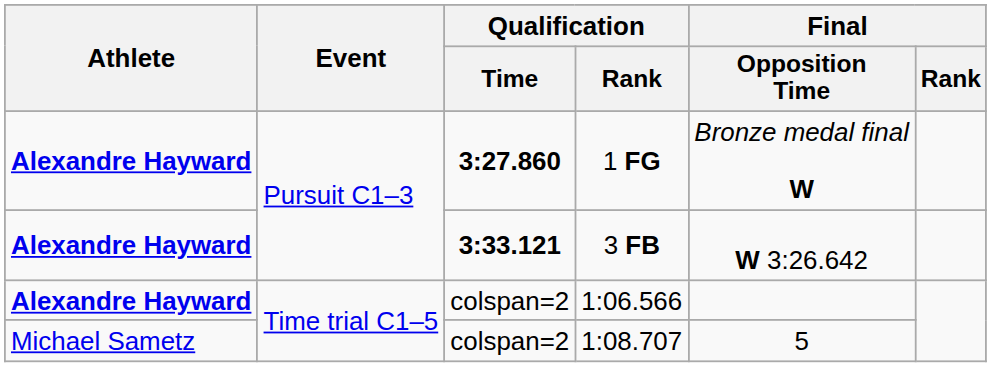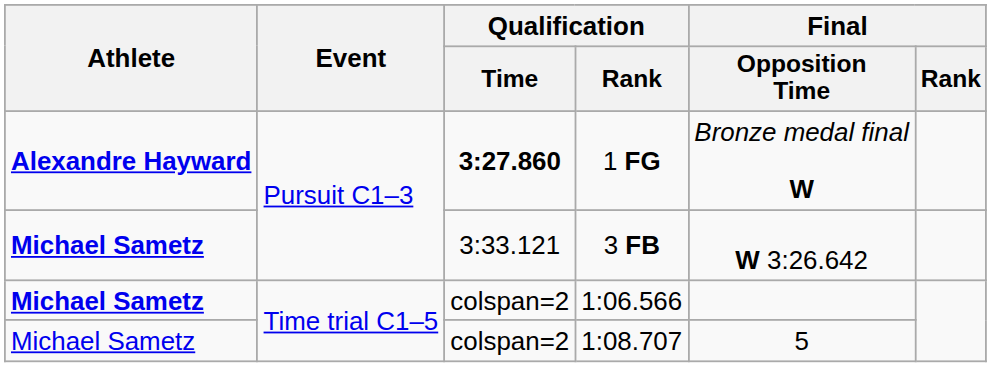3 FB | Athlete: Alexandre Hayward -> Michael Sametz
3 FB | Qualification / Time: bold -> normal
1:06.566 | Athlete: Alexandre Hayward -> Michael Sametz
